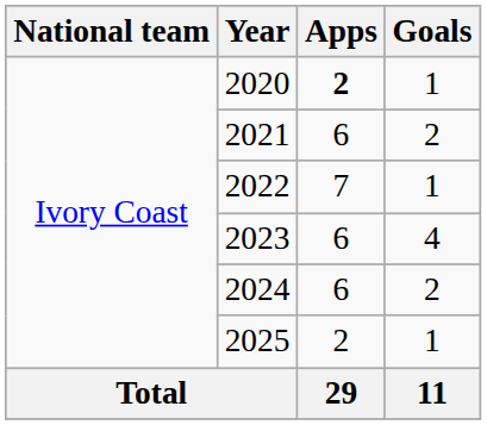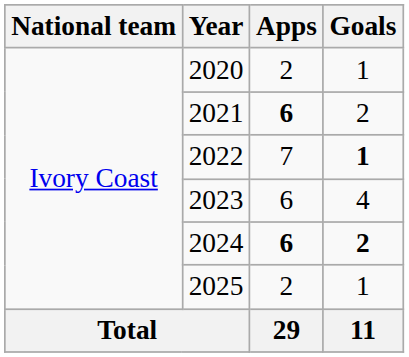2020 | Apps: bold -> normal
2021 | Apps: normal -> bold
2022 | Goals: normal -> bold
2024 | Apps: normal -> bold
2024 | Goals: normal -> bold
